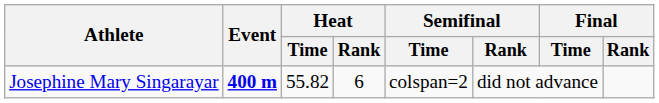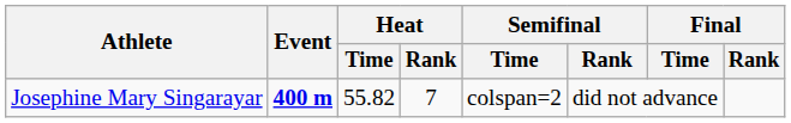Josephine Mary Singarayar | Heat / Rank: 6 -> 7
